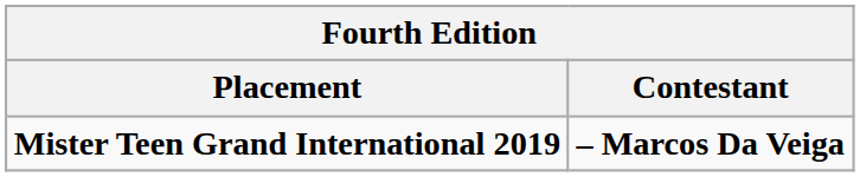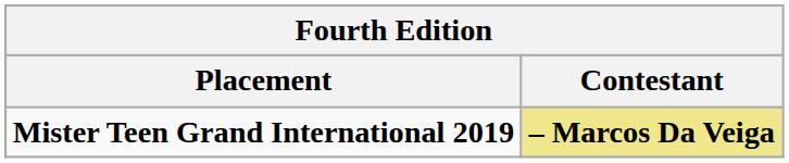Mister Teen Grand International 2019 | Contestant: no background -> khaki background
